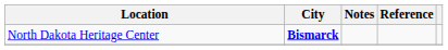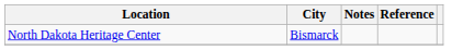North Dakota Heritage Center | City: bold -> normal
